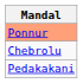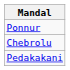row 2 | column 1: lightsalmon background -> no background
